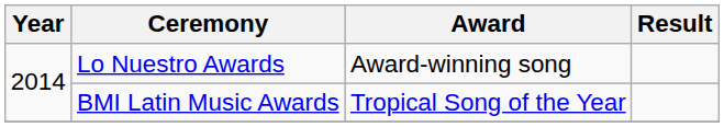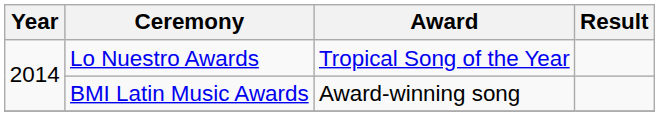Lo Nuestro Awards | Award: Award-winning song -> Tropical Song of the Year
BMI Latin Music Awards | Award: Tropical Song of the Year -> Award-winning song
